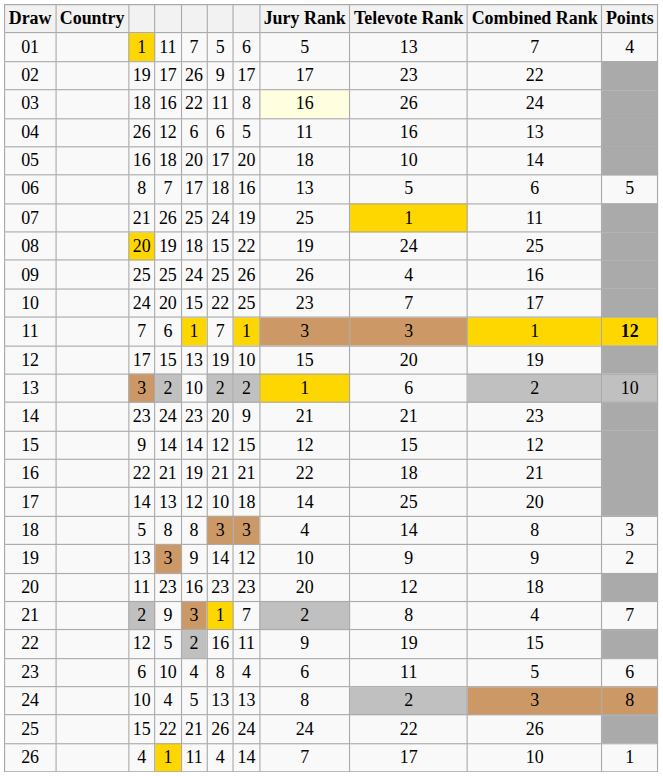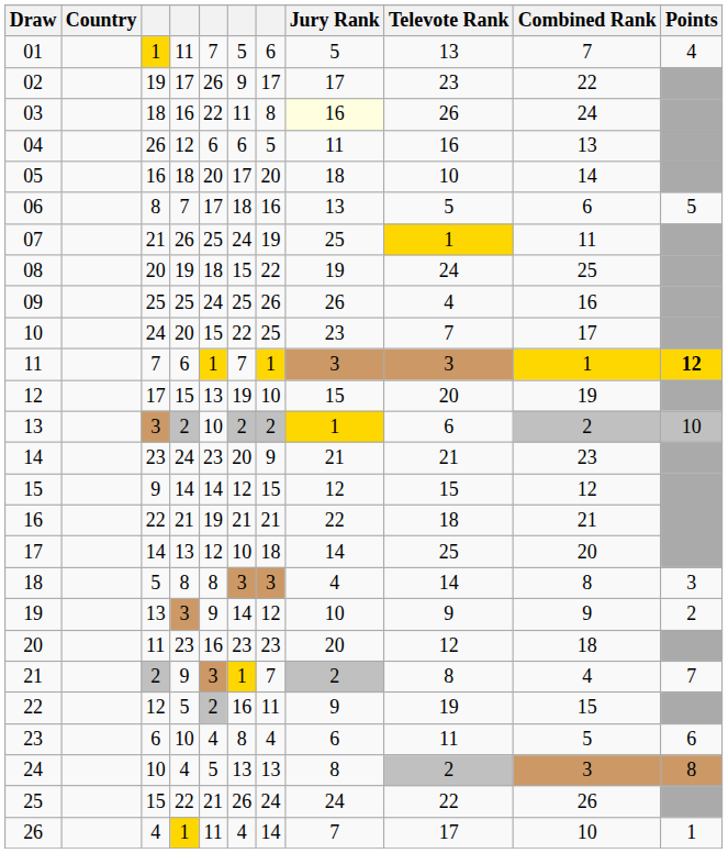08 | column 3: gold background -> no background
